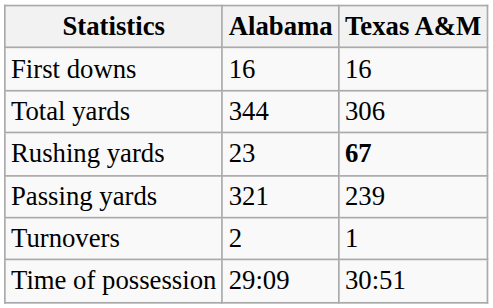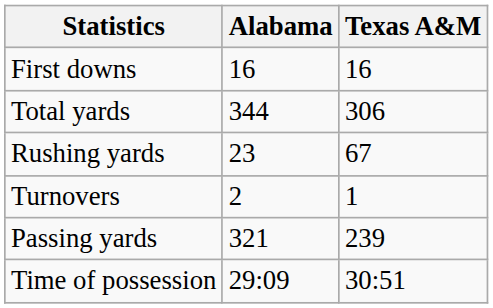Rushing yards | Texas A&M: bold -> normal
rows swapped: Passing yards <-> Turnovers
